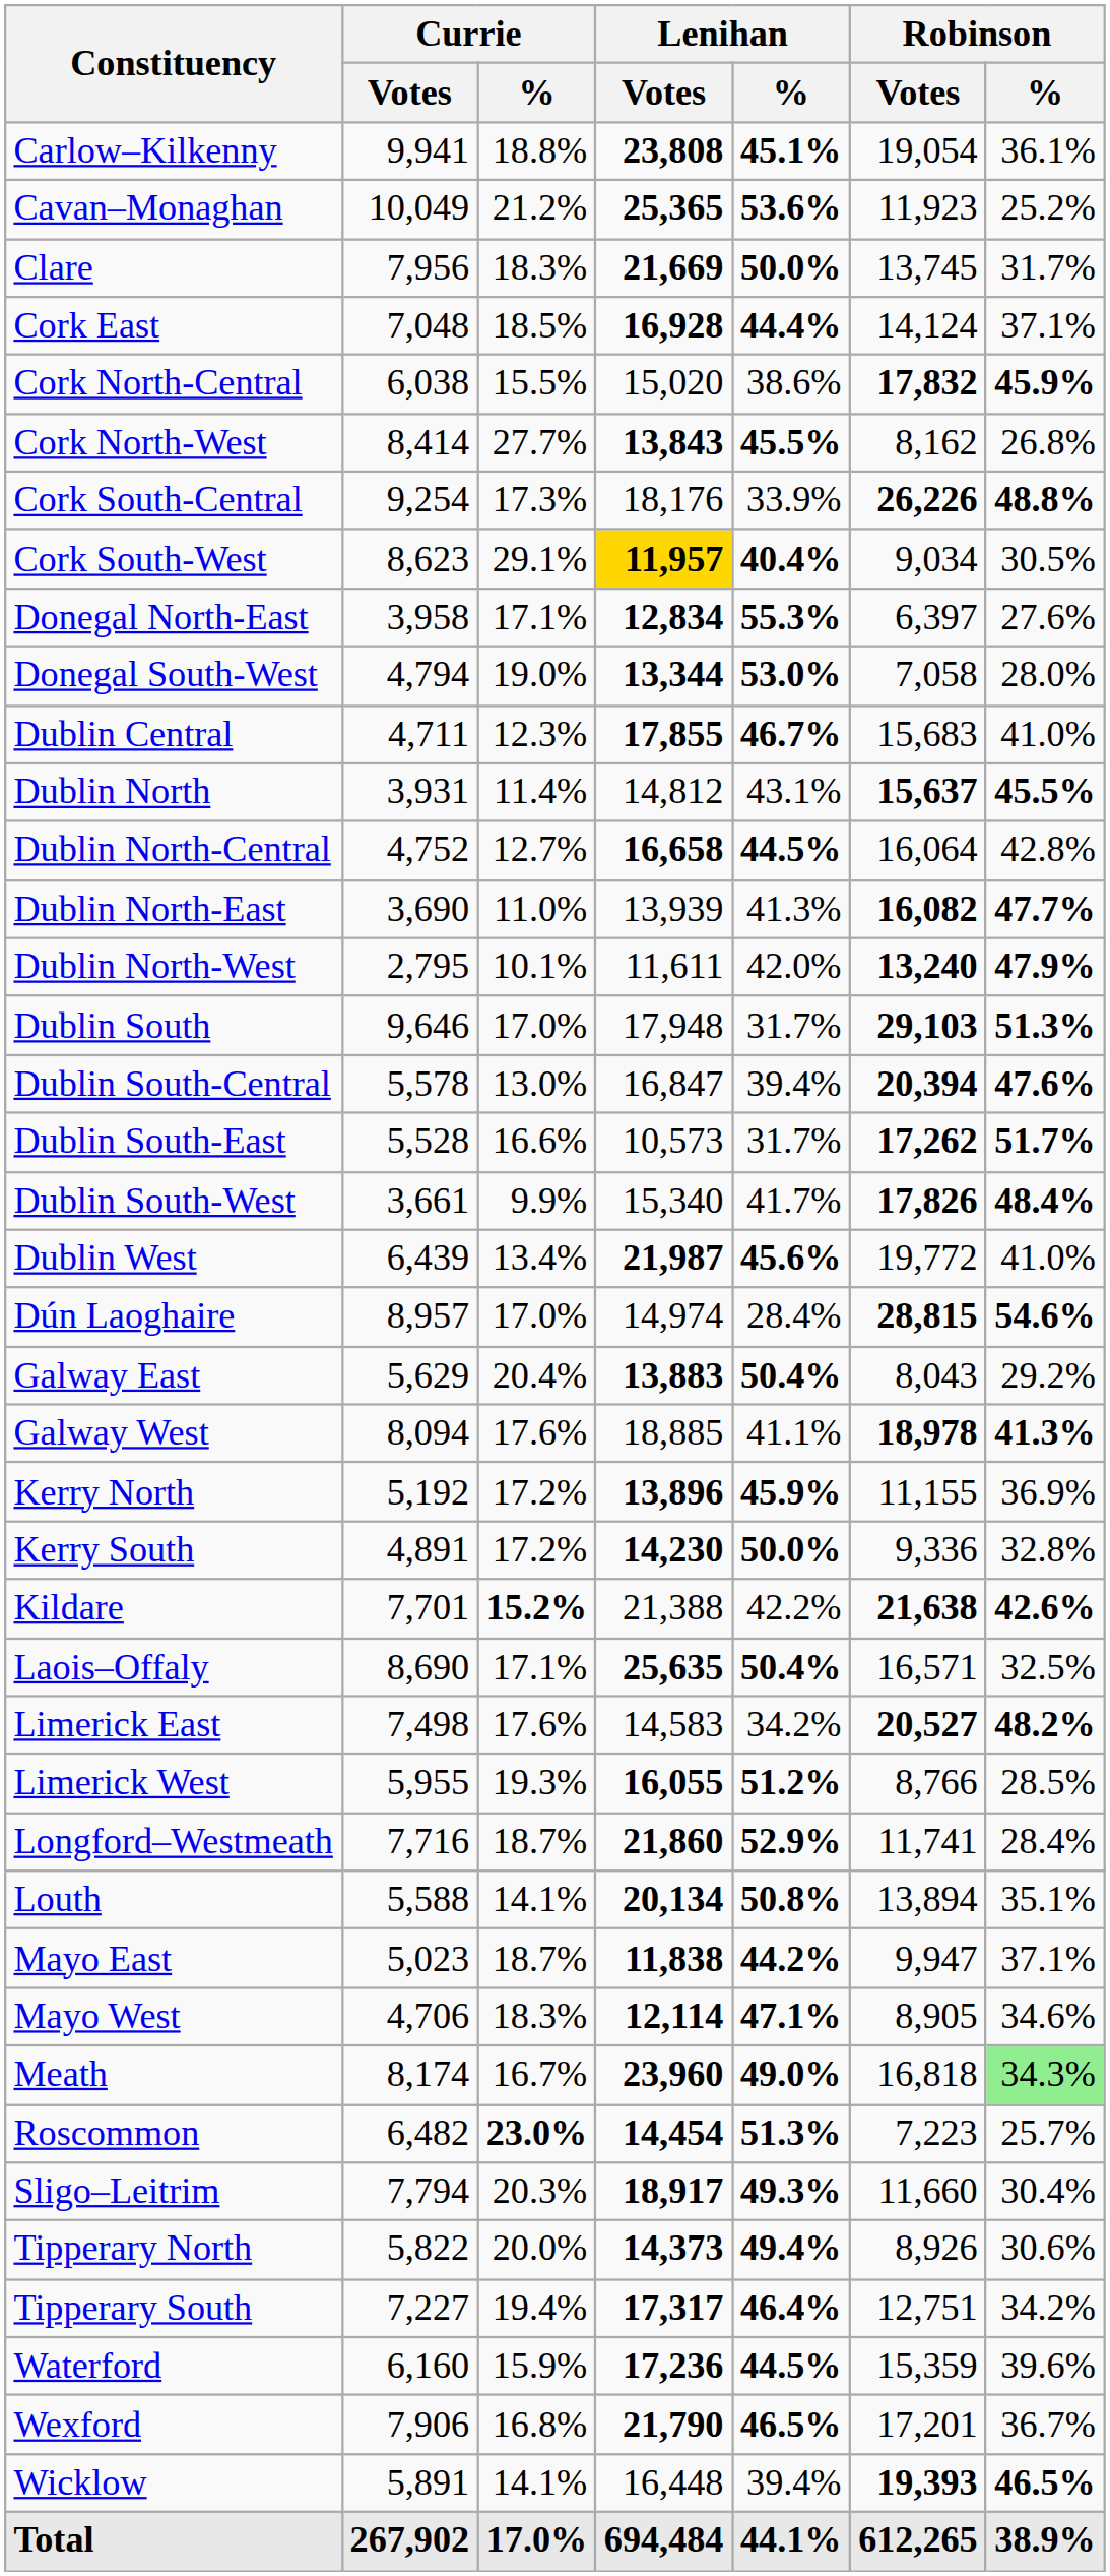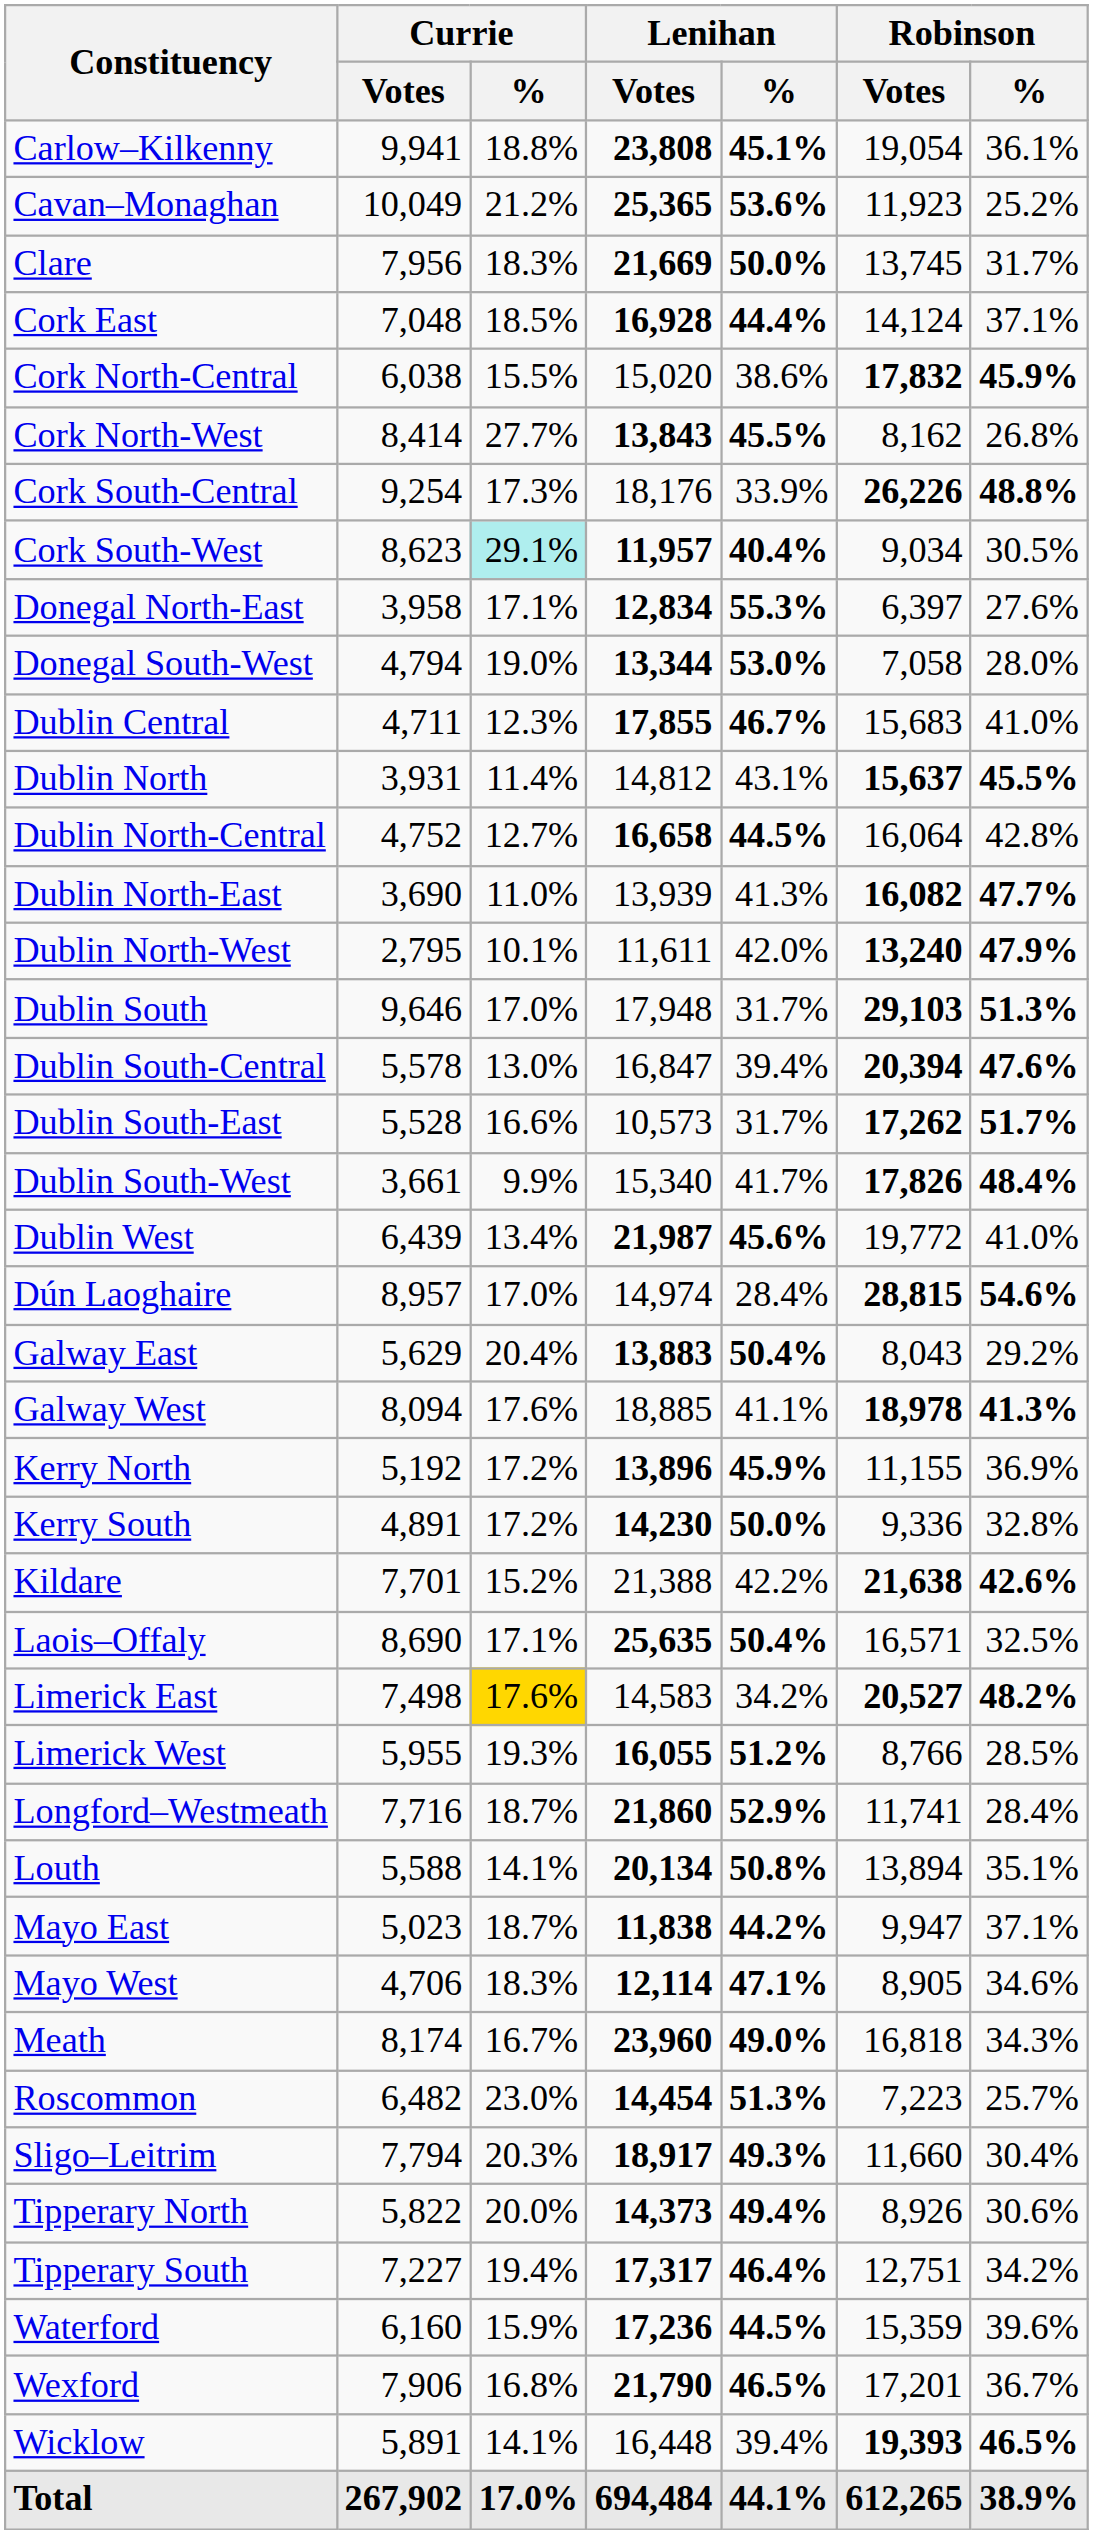Cork South-West | Currie / %: no background -> paleturquoise background
Cork South-West | Lenihan / Votes: gold background -> no background
Kildare | Currie / %: bold -> normal
Limerick East | Currie / %: no background -> gold background
Meath | Robinson / %: lightgreen background -> no background
Roscommon | Currie / %: bold -> normal
